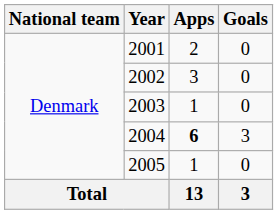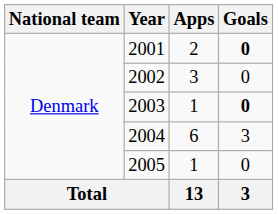2001 | Goals: normal -> bold
2003 | Goals: normal -> bold
2004 | Apps: bold -> normal
